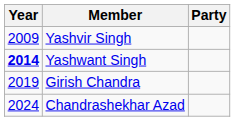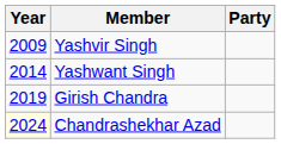Yashwant Singh | Year: bold -> normal
Chandrashekhar Azad | Year: no background -> lightyellow background
